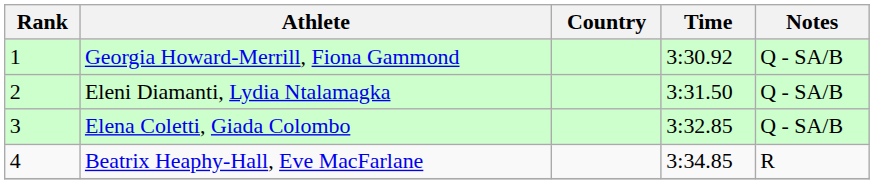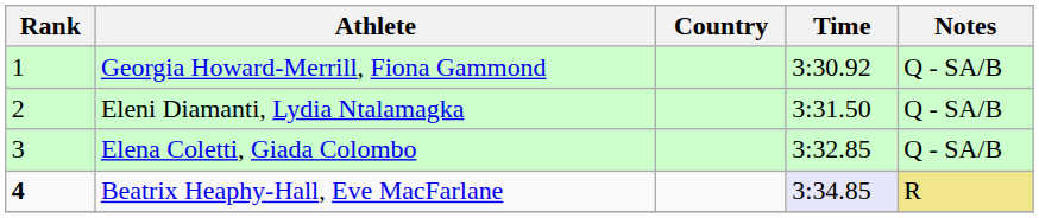Beatrix Heaphy-Hall, Eve MacFarlane | Rank: normal -> bold
Beatrix Heaphy-Hall, Eve MacFarlane | Time: no background -> lavender background
Beatrix Heaphy-Hall, Eve MacFarlane | Notes: no background -> khaki background
